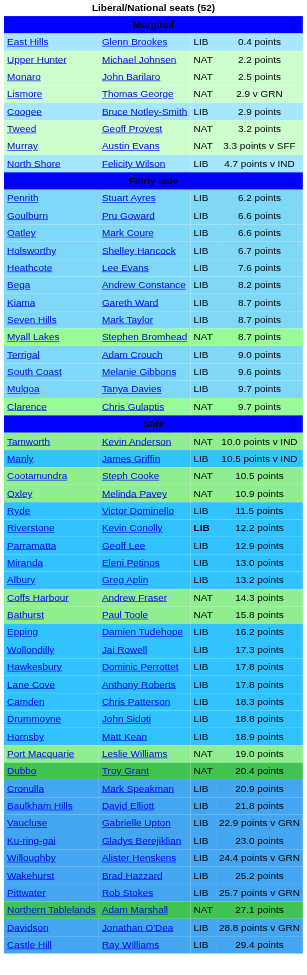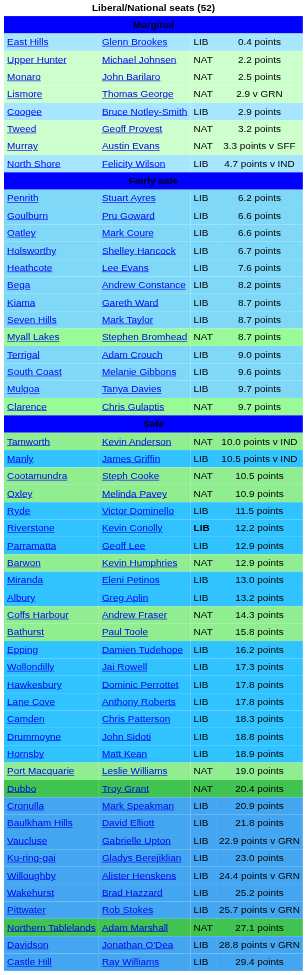+ row: Barwon | Kevin Humphries | NAT | 12.9 points
